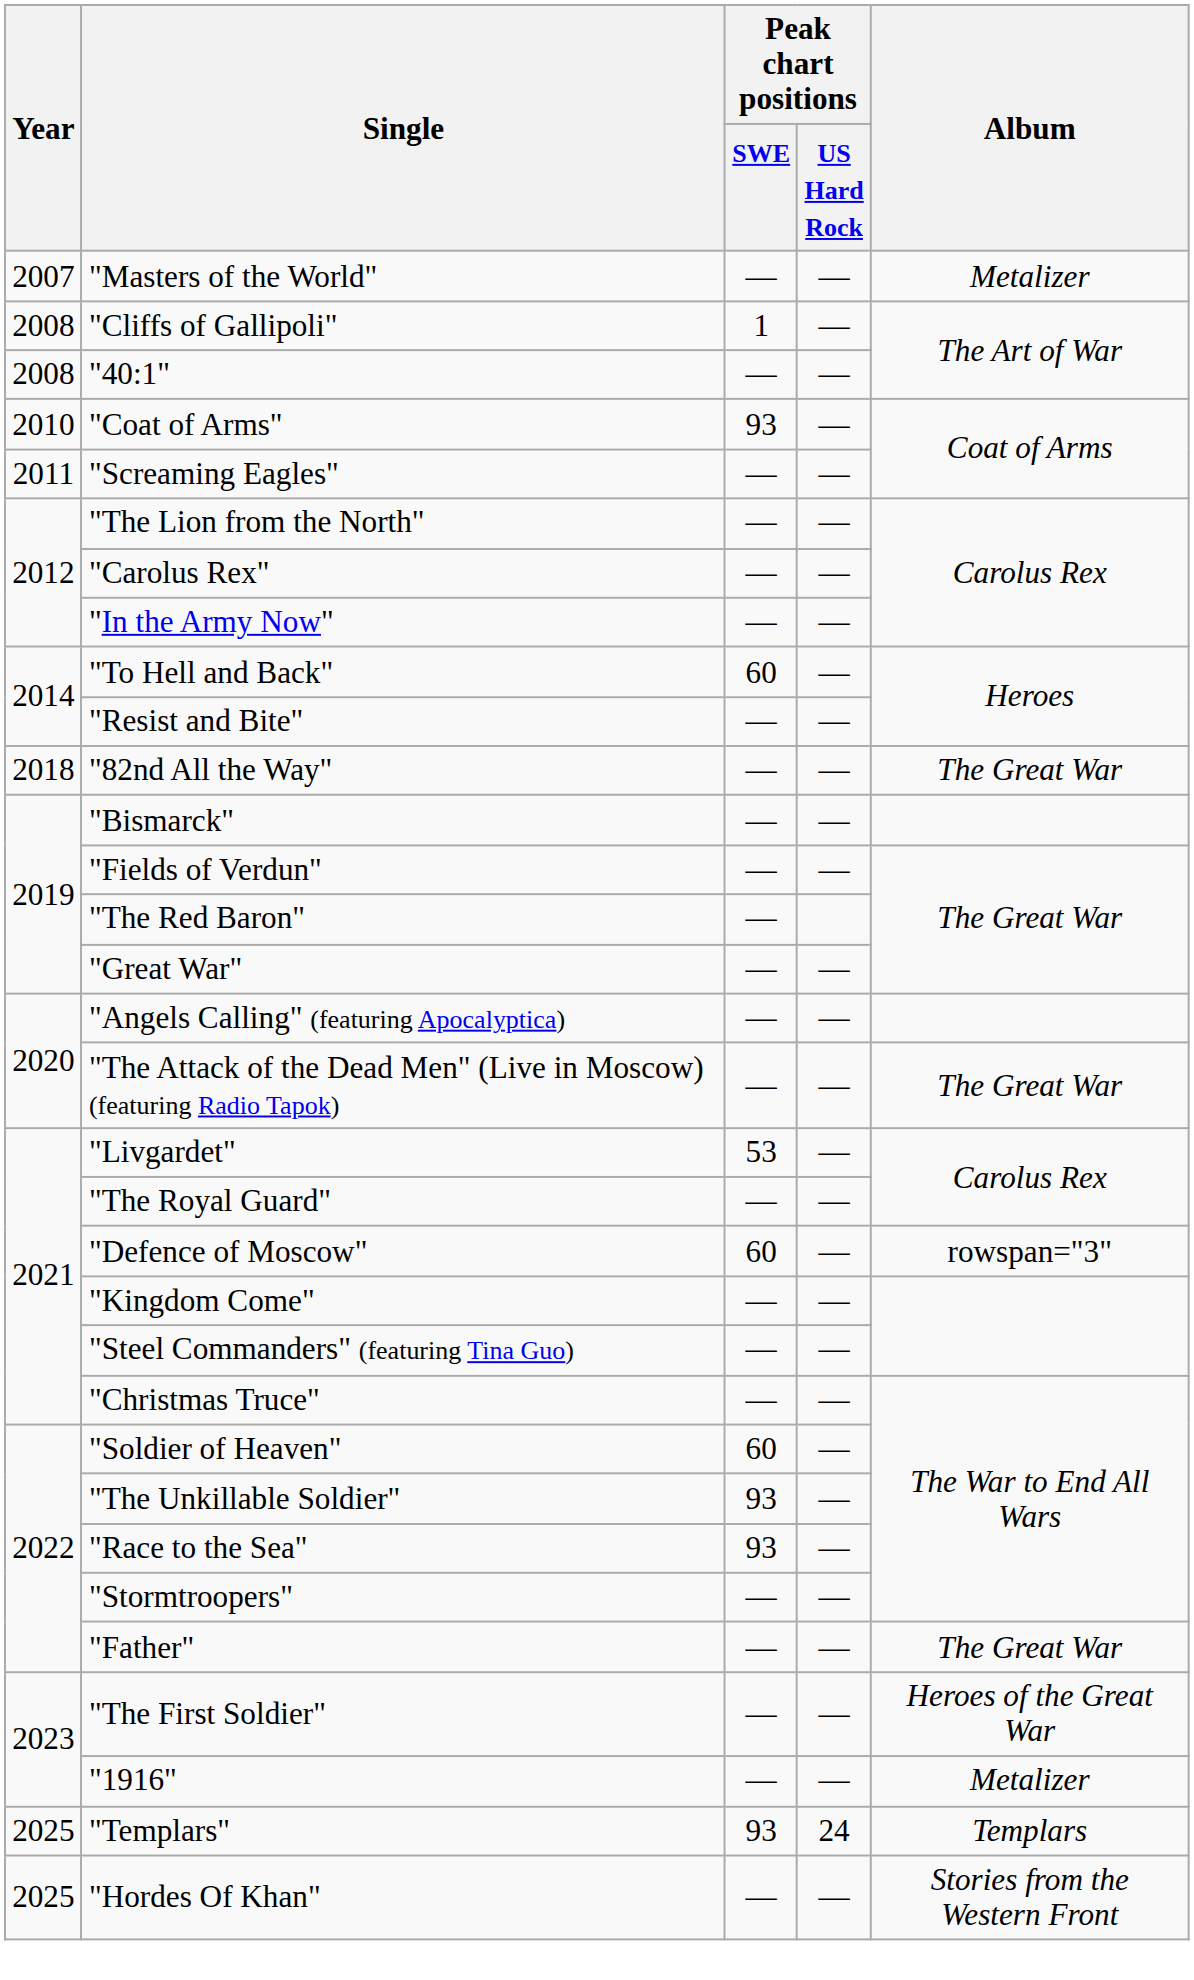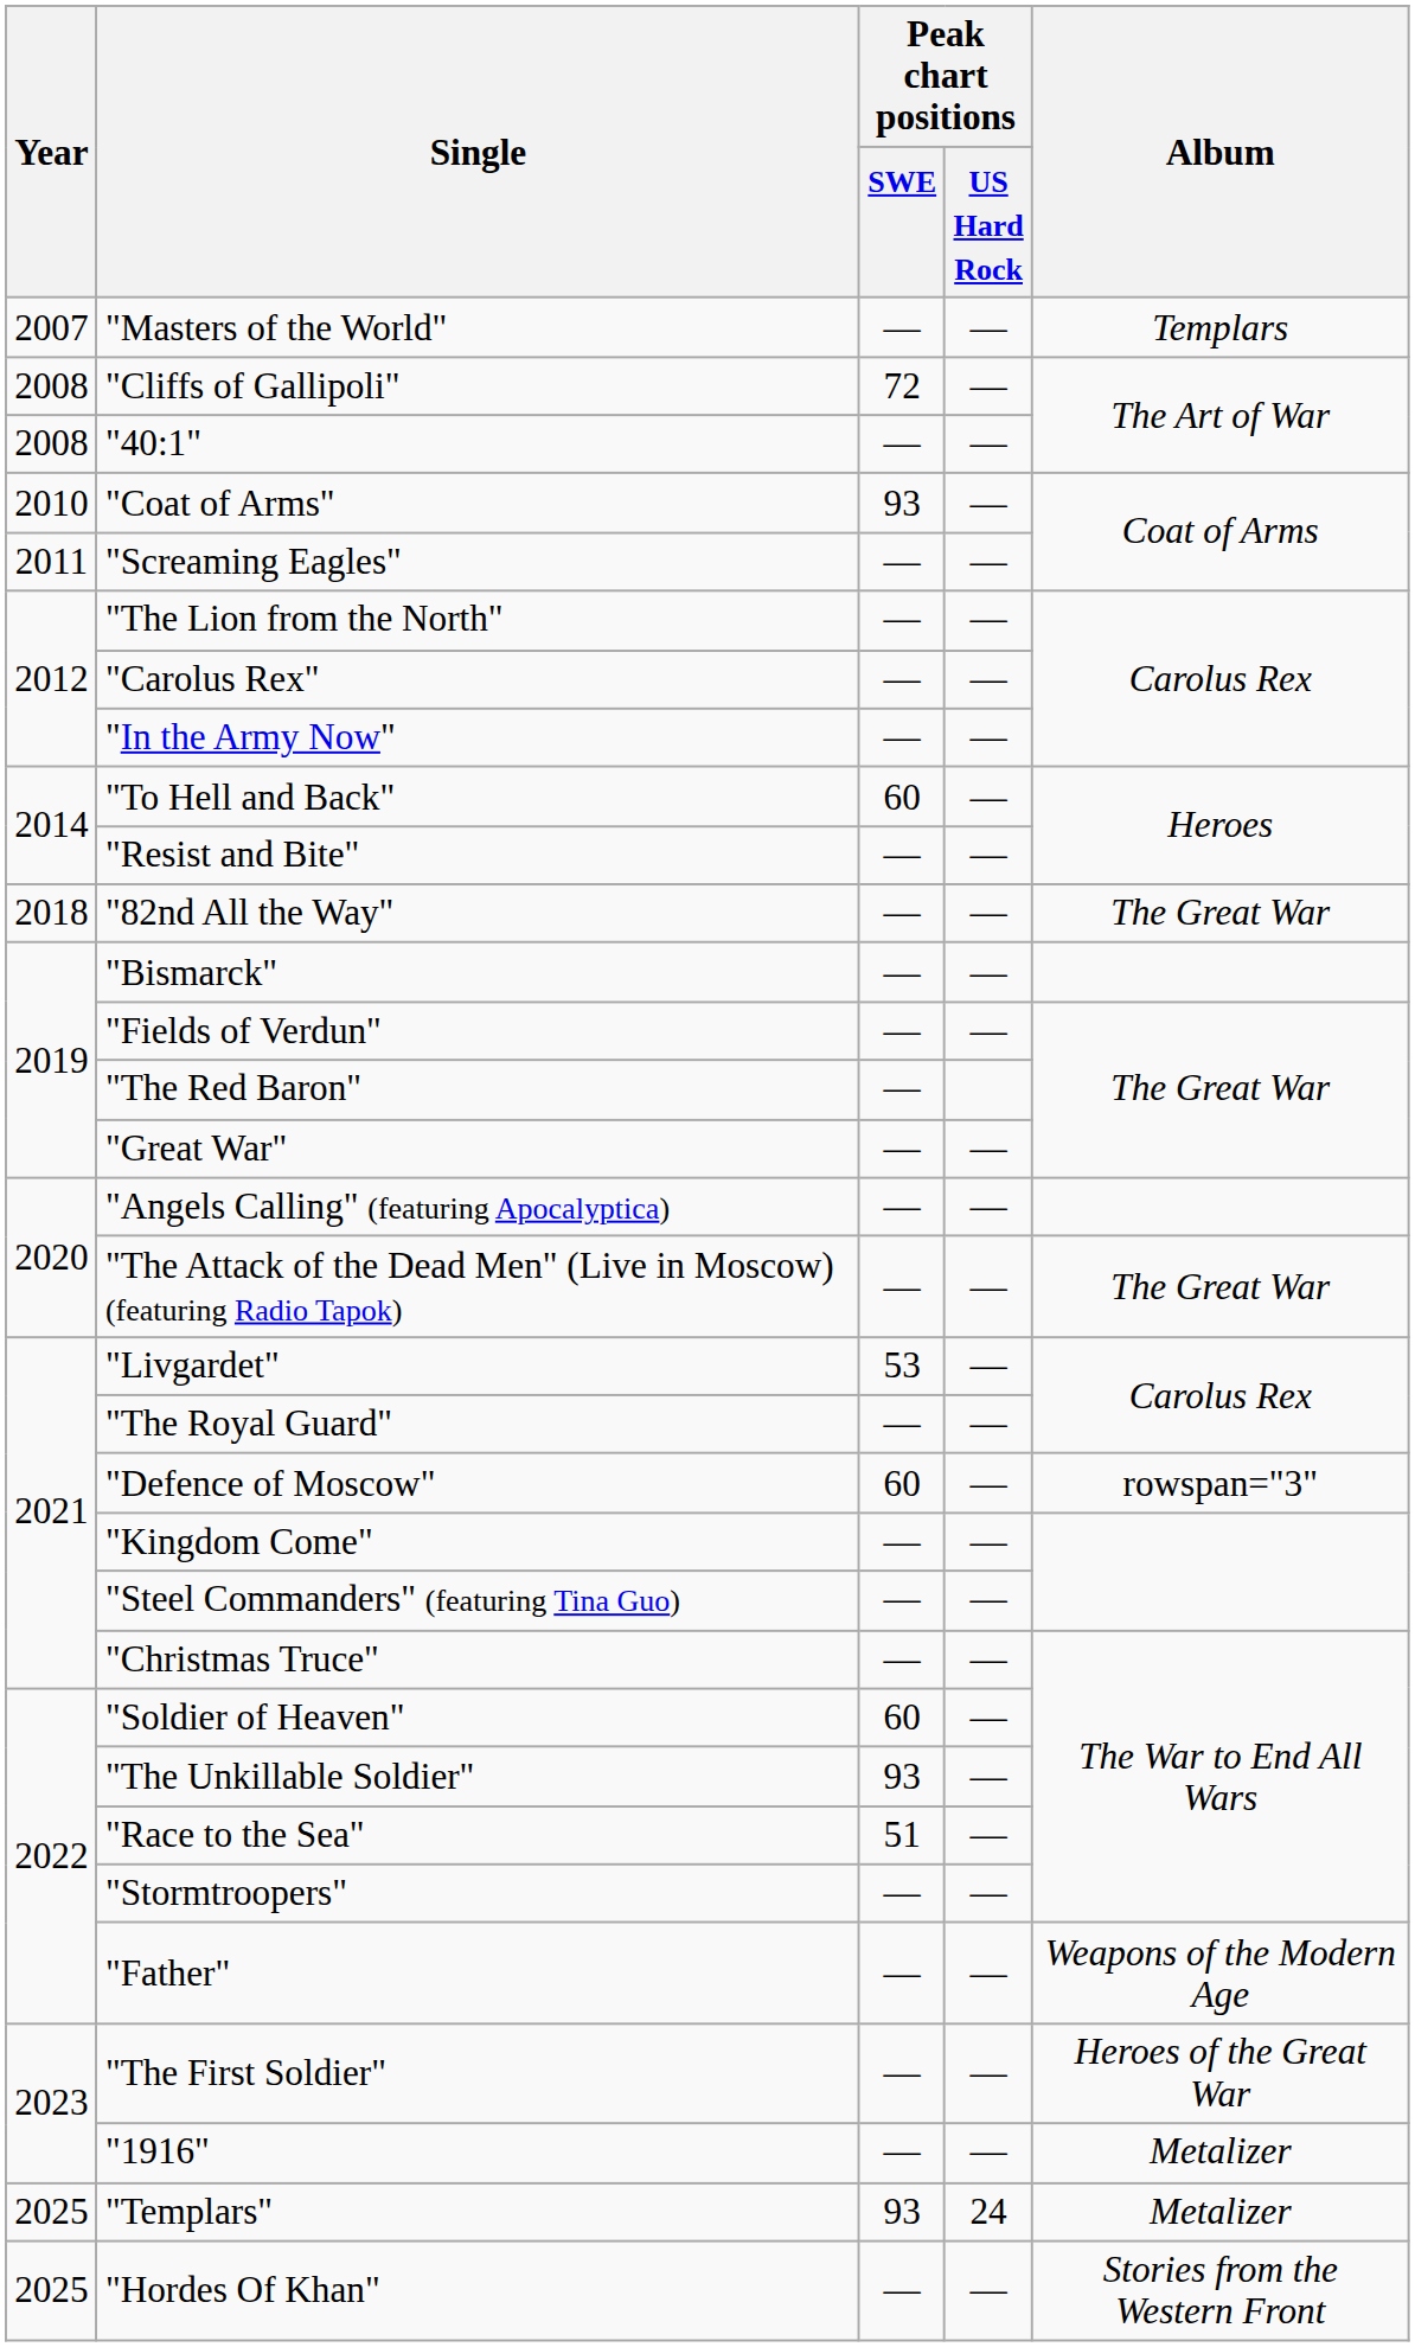"Masters of the World" | Album: Metalizer -> Templars
"Cliffs of Gallipoli" | Peak chart positions / SWE: 1 -> 72
"Race to the Sea" | Peak chart positions / SWE: 93 -> 51
"Father" | Album: The Great War -> Weapons of the Modern Age
"Templars" | Album: Templars -> Metalizer
